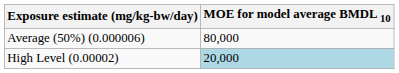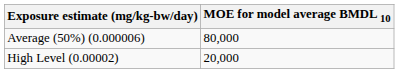High Level (0.00002) | MOE for model average BMDL 10: lightblue background -> no background
